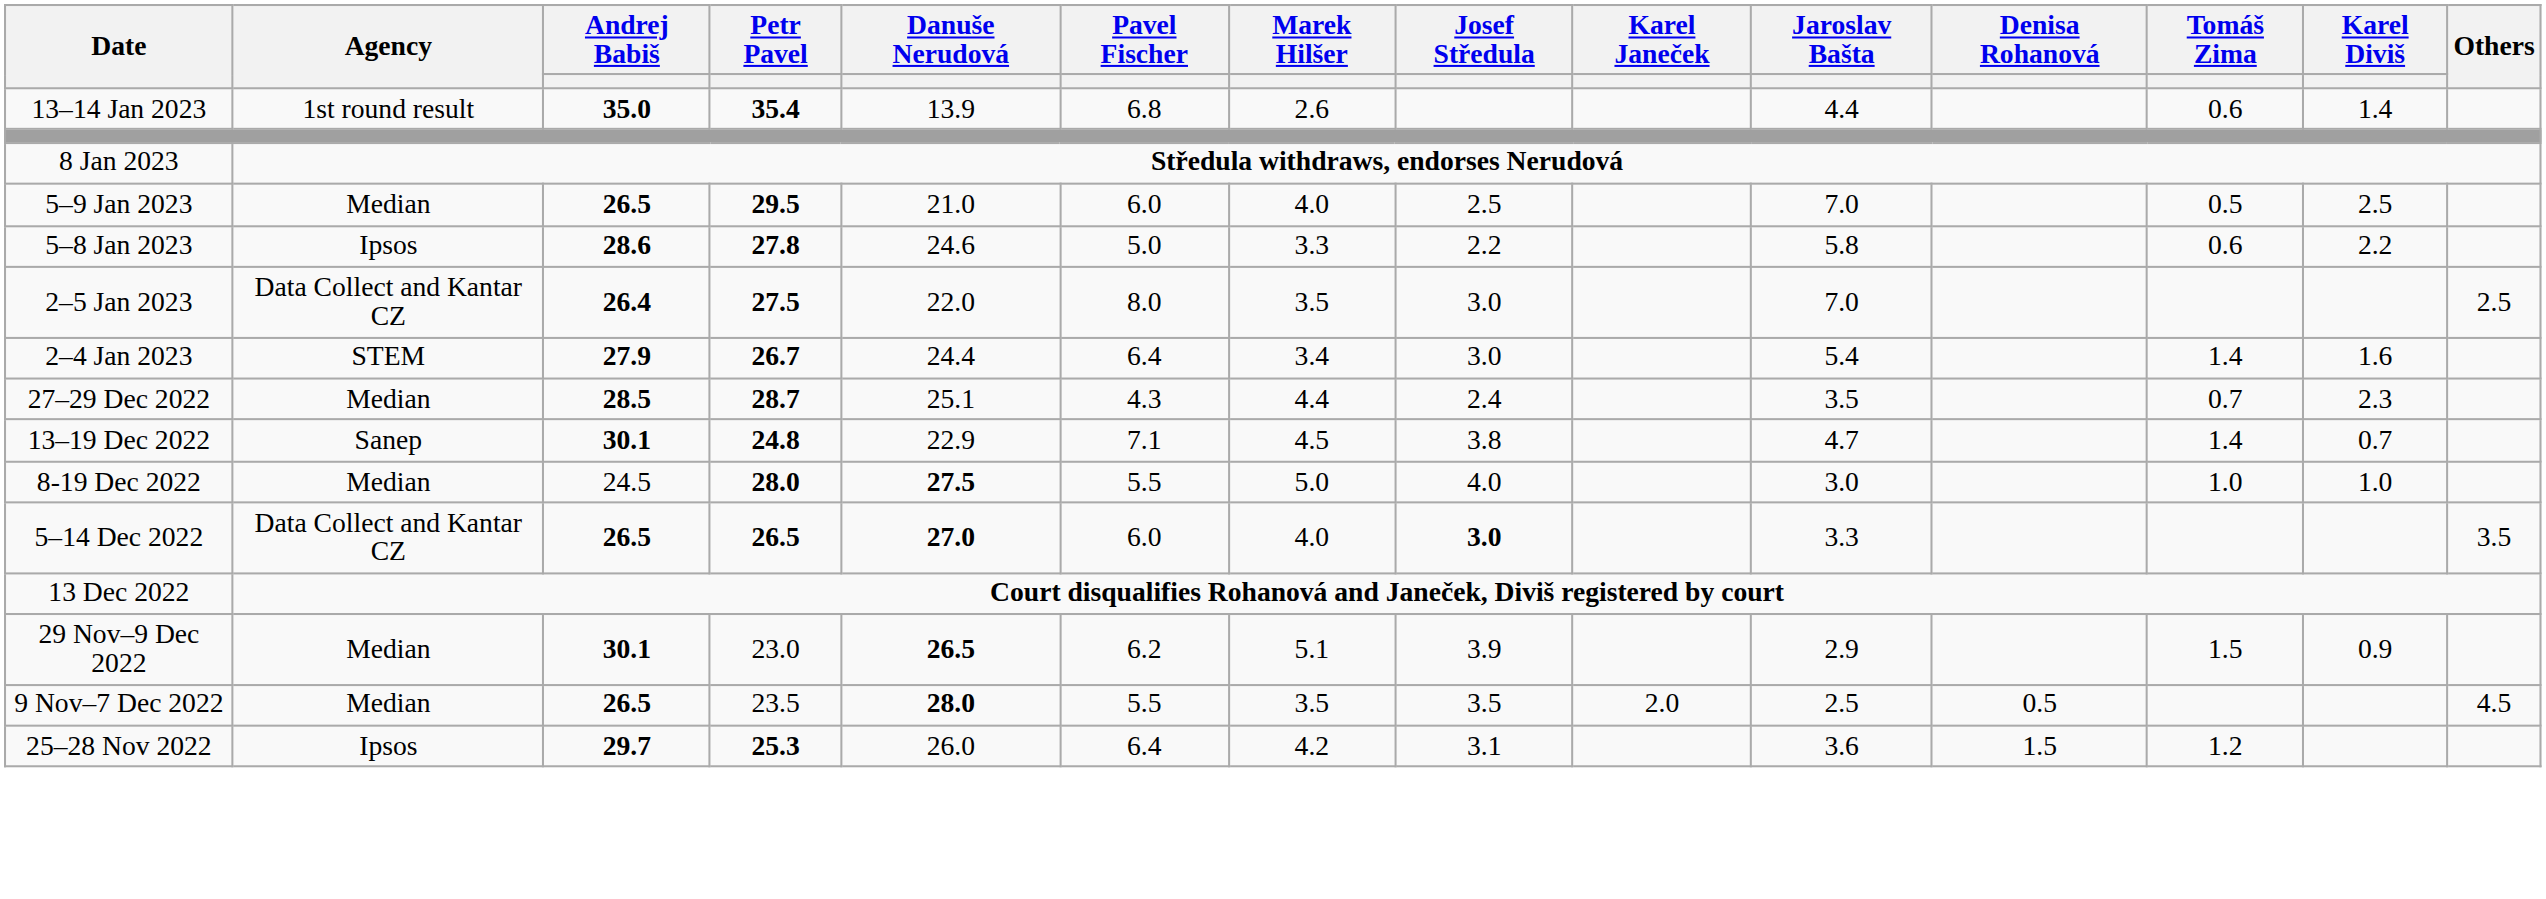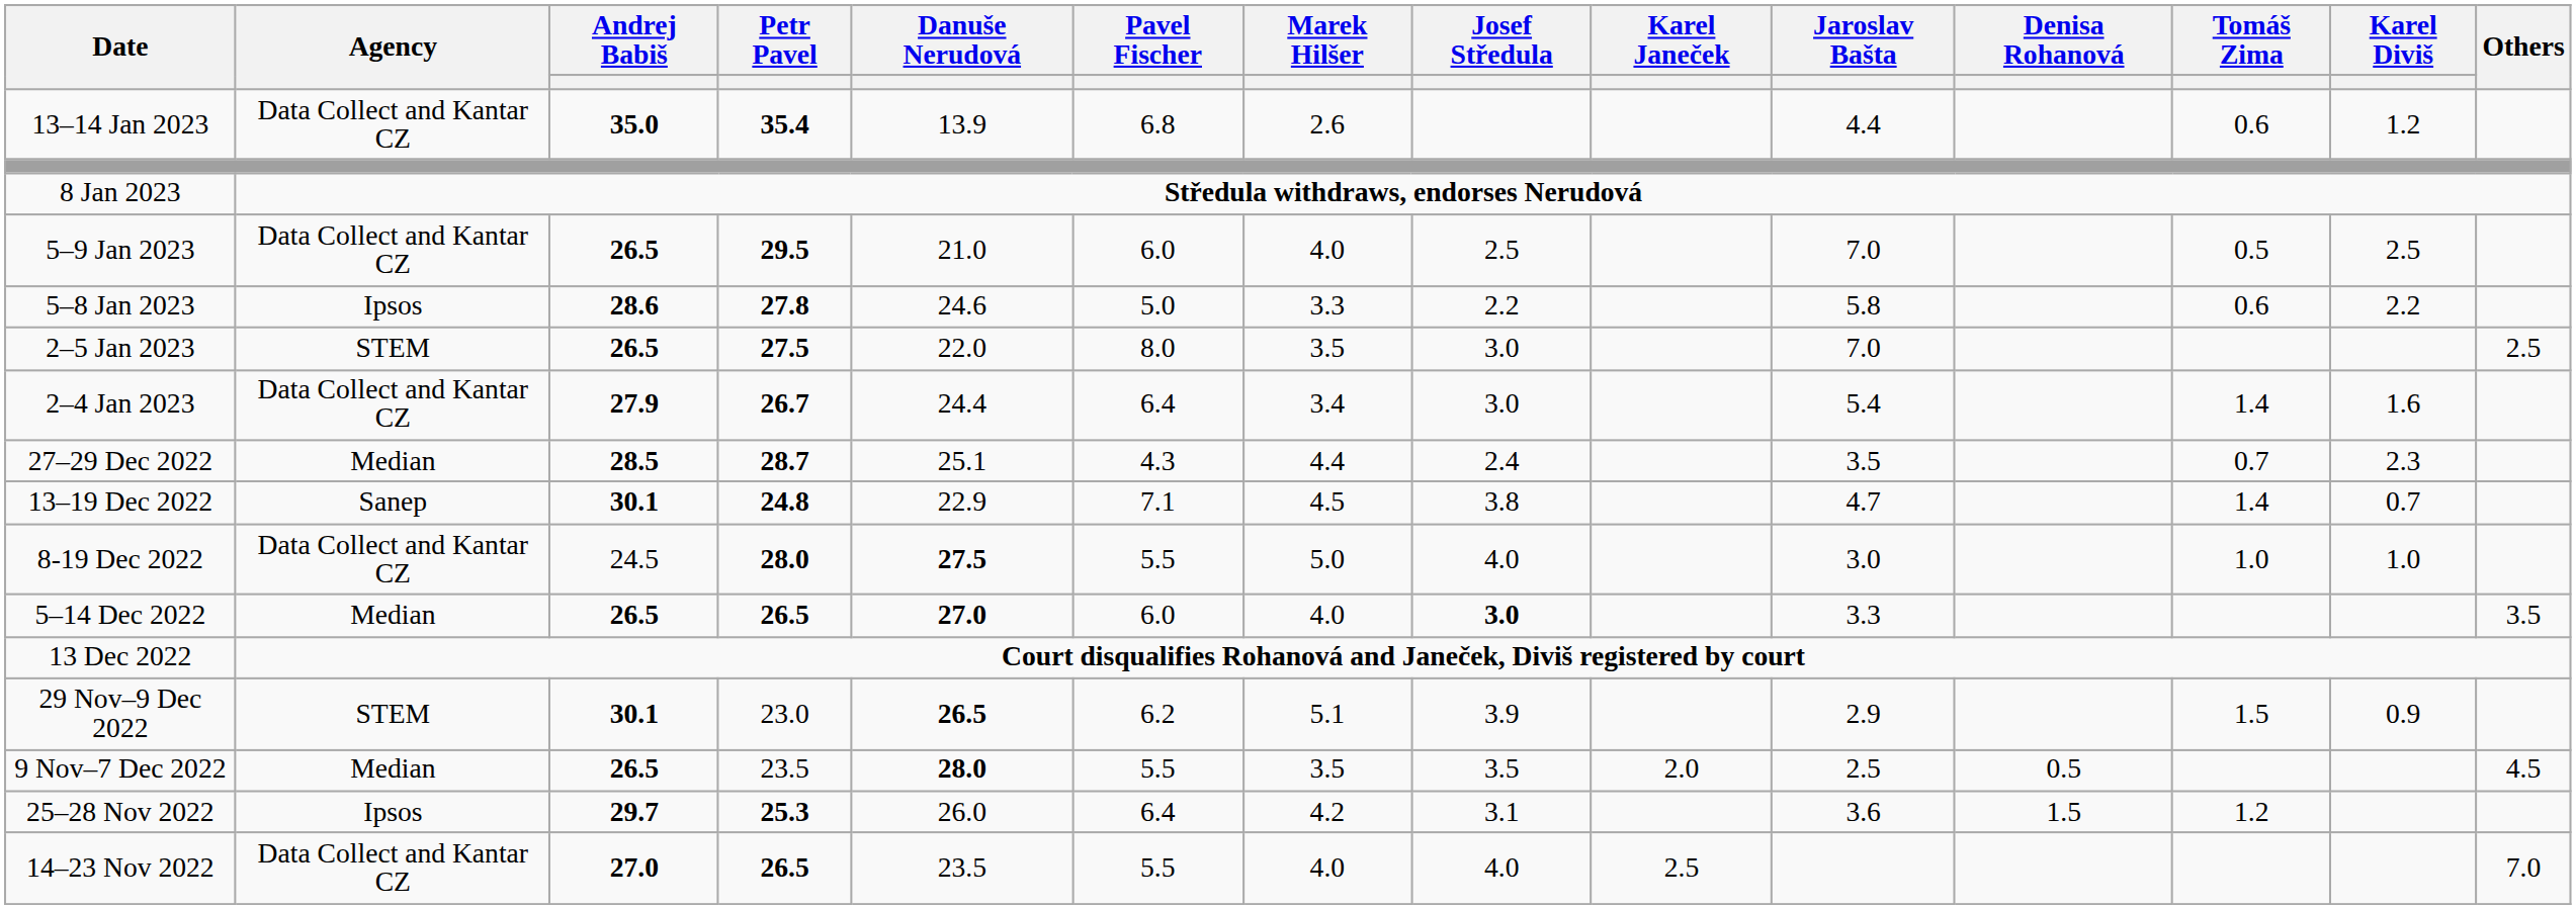13–14 Jan 2023 | Agency: 1st round result -> Data Collect and Kantar CZ
13–14 Jan 2023 | Karel Diviš: 1.4 -> 1.2
5–9 Jan 2023 | Agency: Median -> Data Collect and Kantar CZ
2–5 Jan 2023 | Agency: Data Collect and Kantar CZ -> STEM
2–5 Jan 2023 | Andrej Babiš: 26.4 -> 26.5
2–4 Jan 2023 | Agency: STEM -> Data Collect and Kantar CZ
8-19 Dec 2022 | Agency: Median -> Data Collect and Kantar CZ
5–14 Dec 2022 | Agency: Data Collect and Kantar CZ -> Median
29 Nov–9 Dec 2022 | Agency: Median -> STEM
+ row: 14–23 Nov 2022 | Data Collect and Kantar CZ | 27.0 | 26.5 | 23.5 | 5.5 | 4.0 | 4.0 | 2.5 | 7.0
